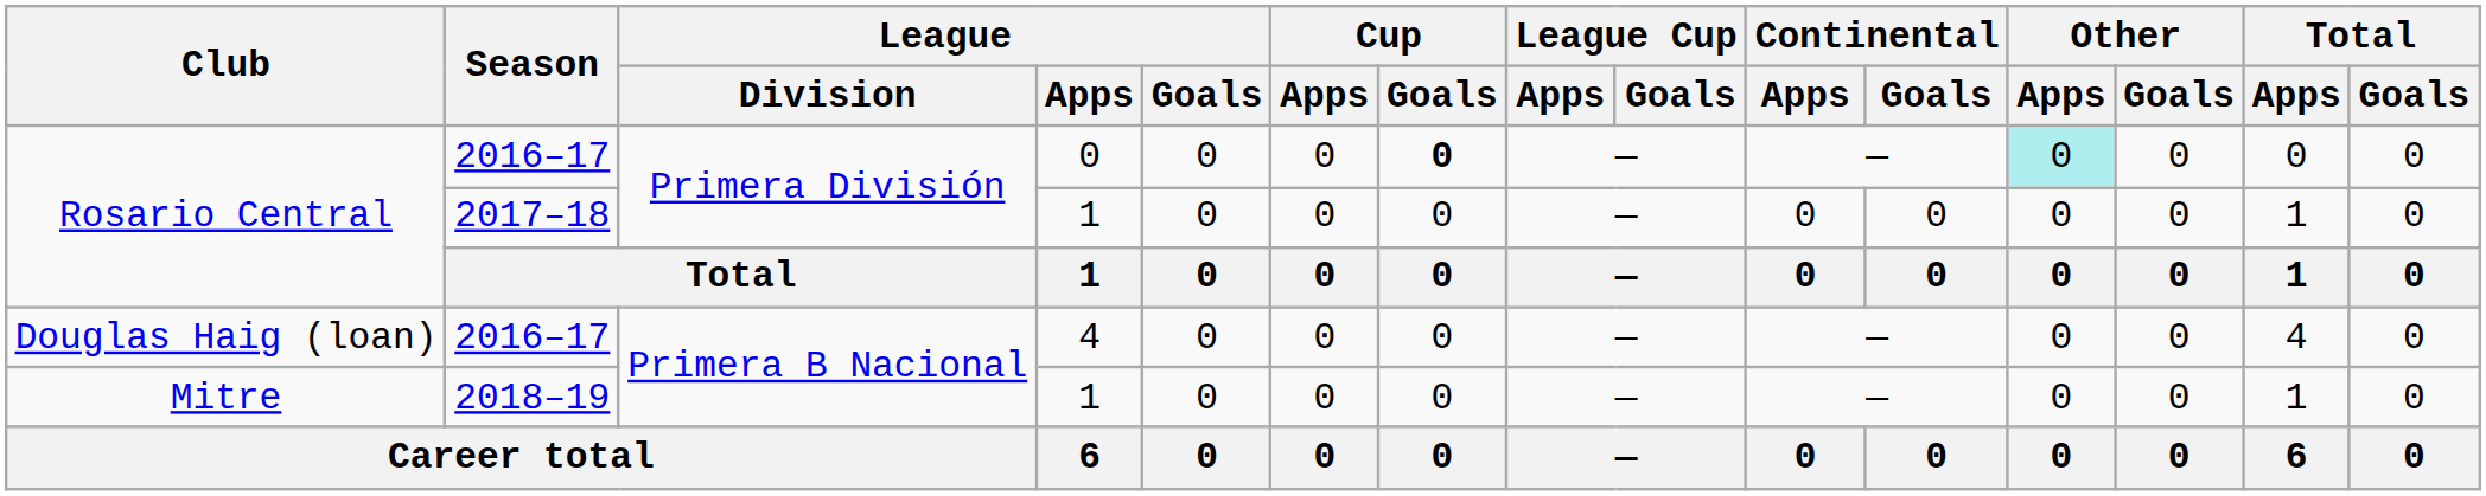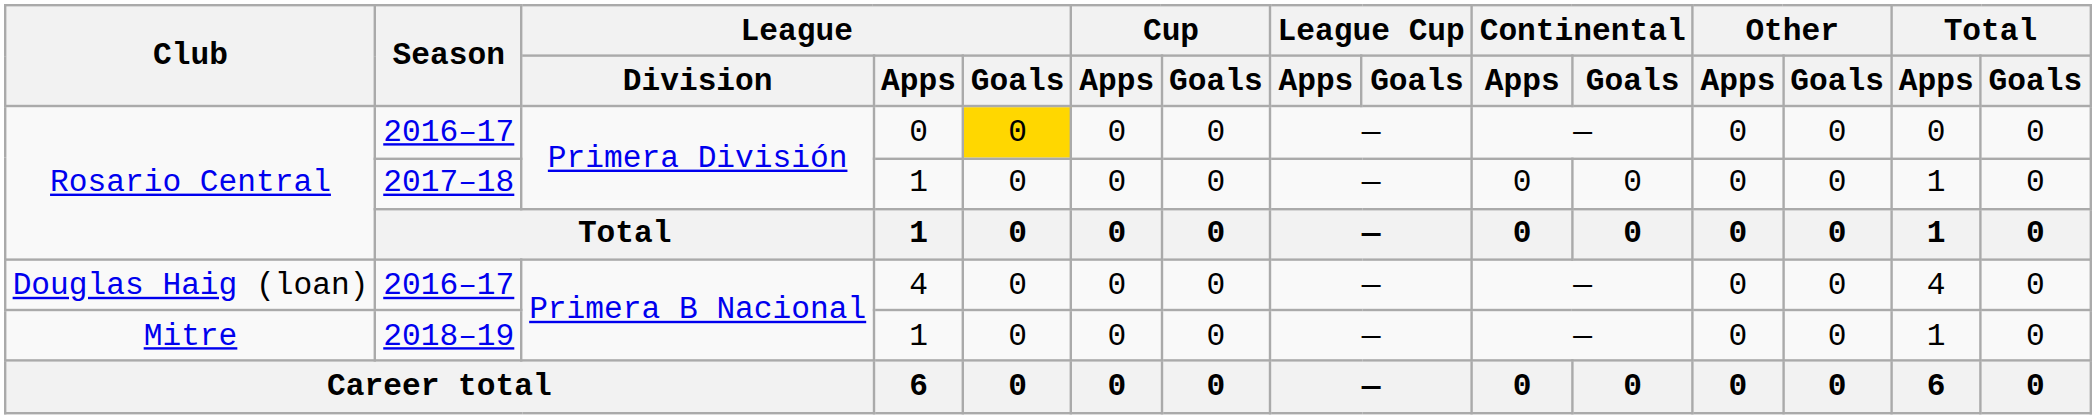Rosario Central / 2016–17 | League / Goals: no background -> gold background
Rosario Central / 2016–17 | Cup / Goals: bold -> normal
Rosario Central / 2016–17 | Other / Apps: paleturquoise background -> no background
